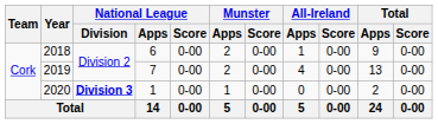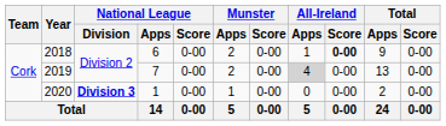2018 | All-Ireland / Score: normal -> bold
2019 | All-Ireland / Apps: no background -> lightgrey background
